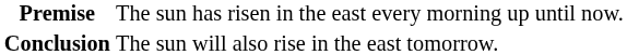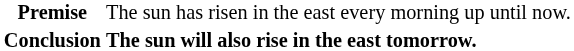Conclusion | column 2: normal -> bold
